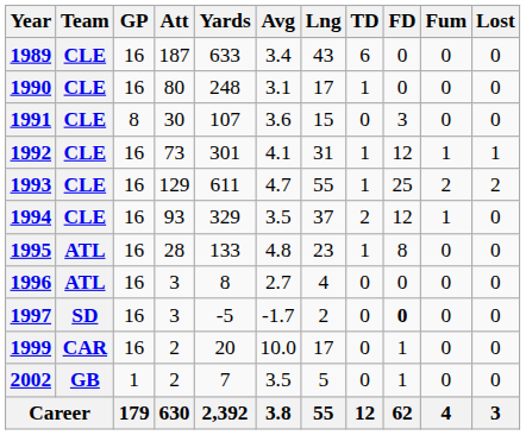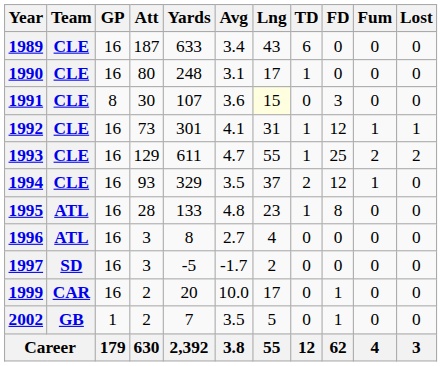1991 | Lng: no background -> lightyellow background
1997 | FD: bold -> normal
